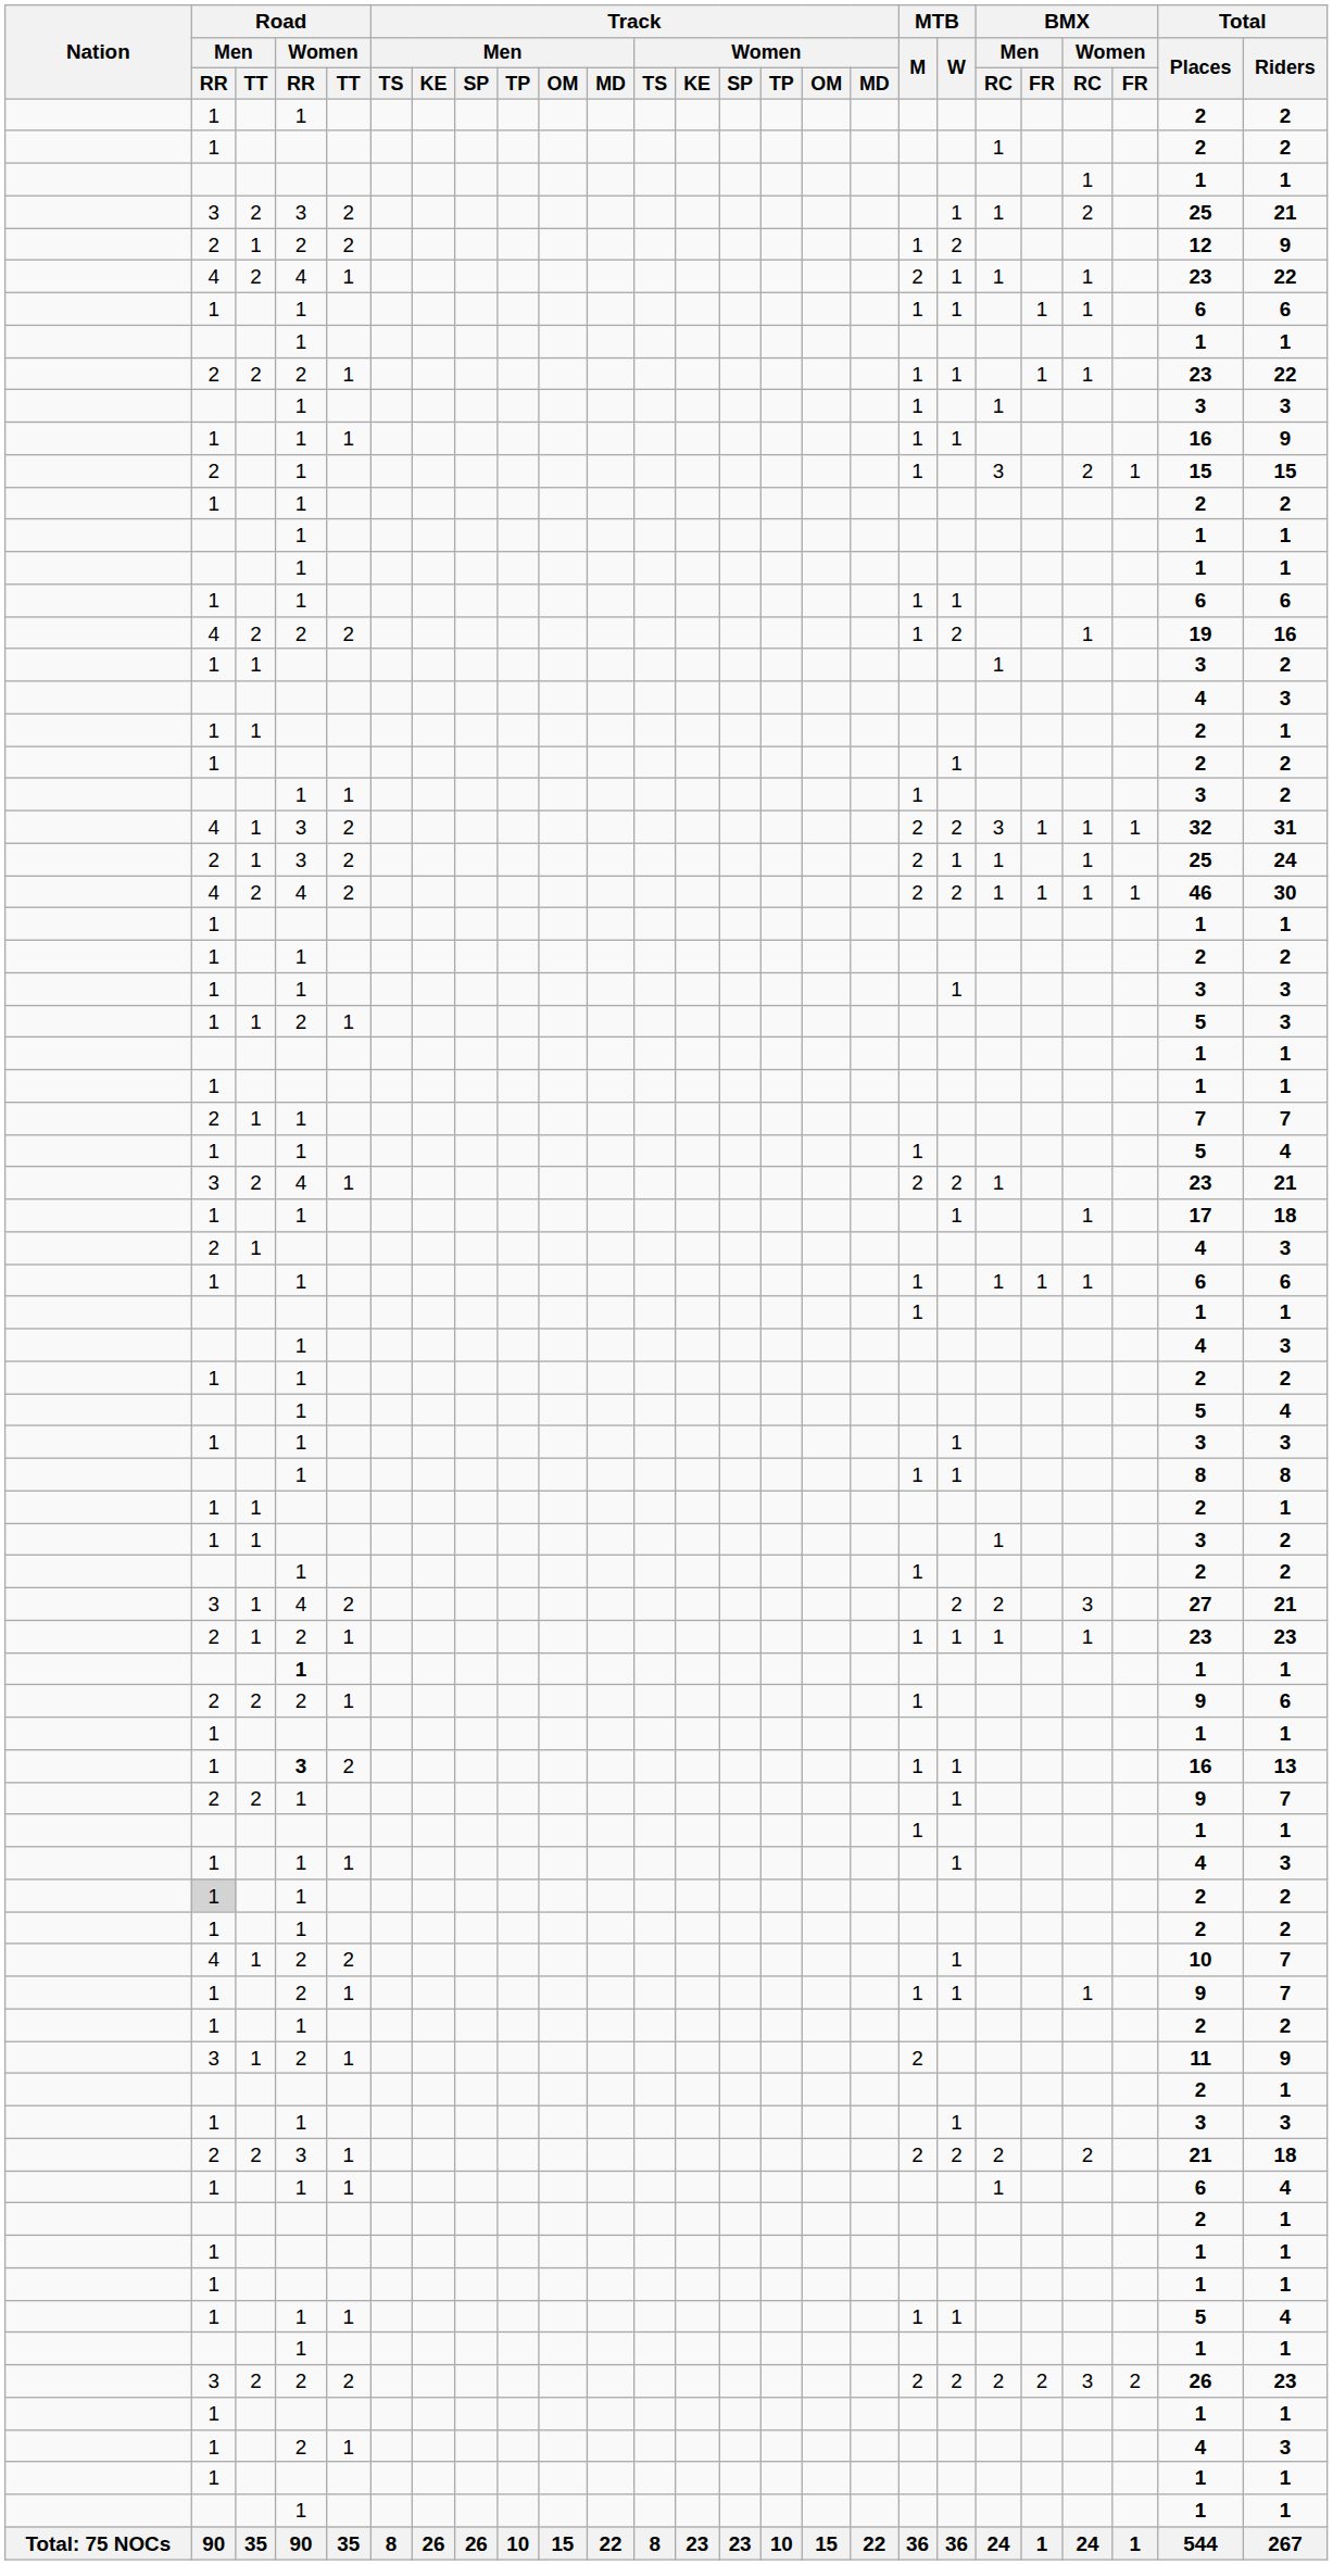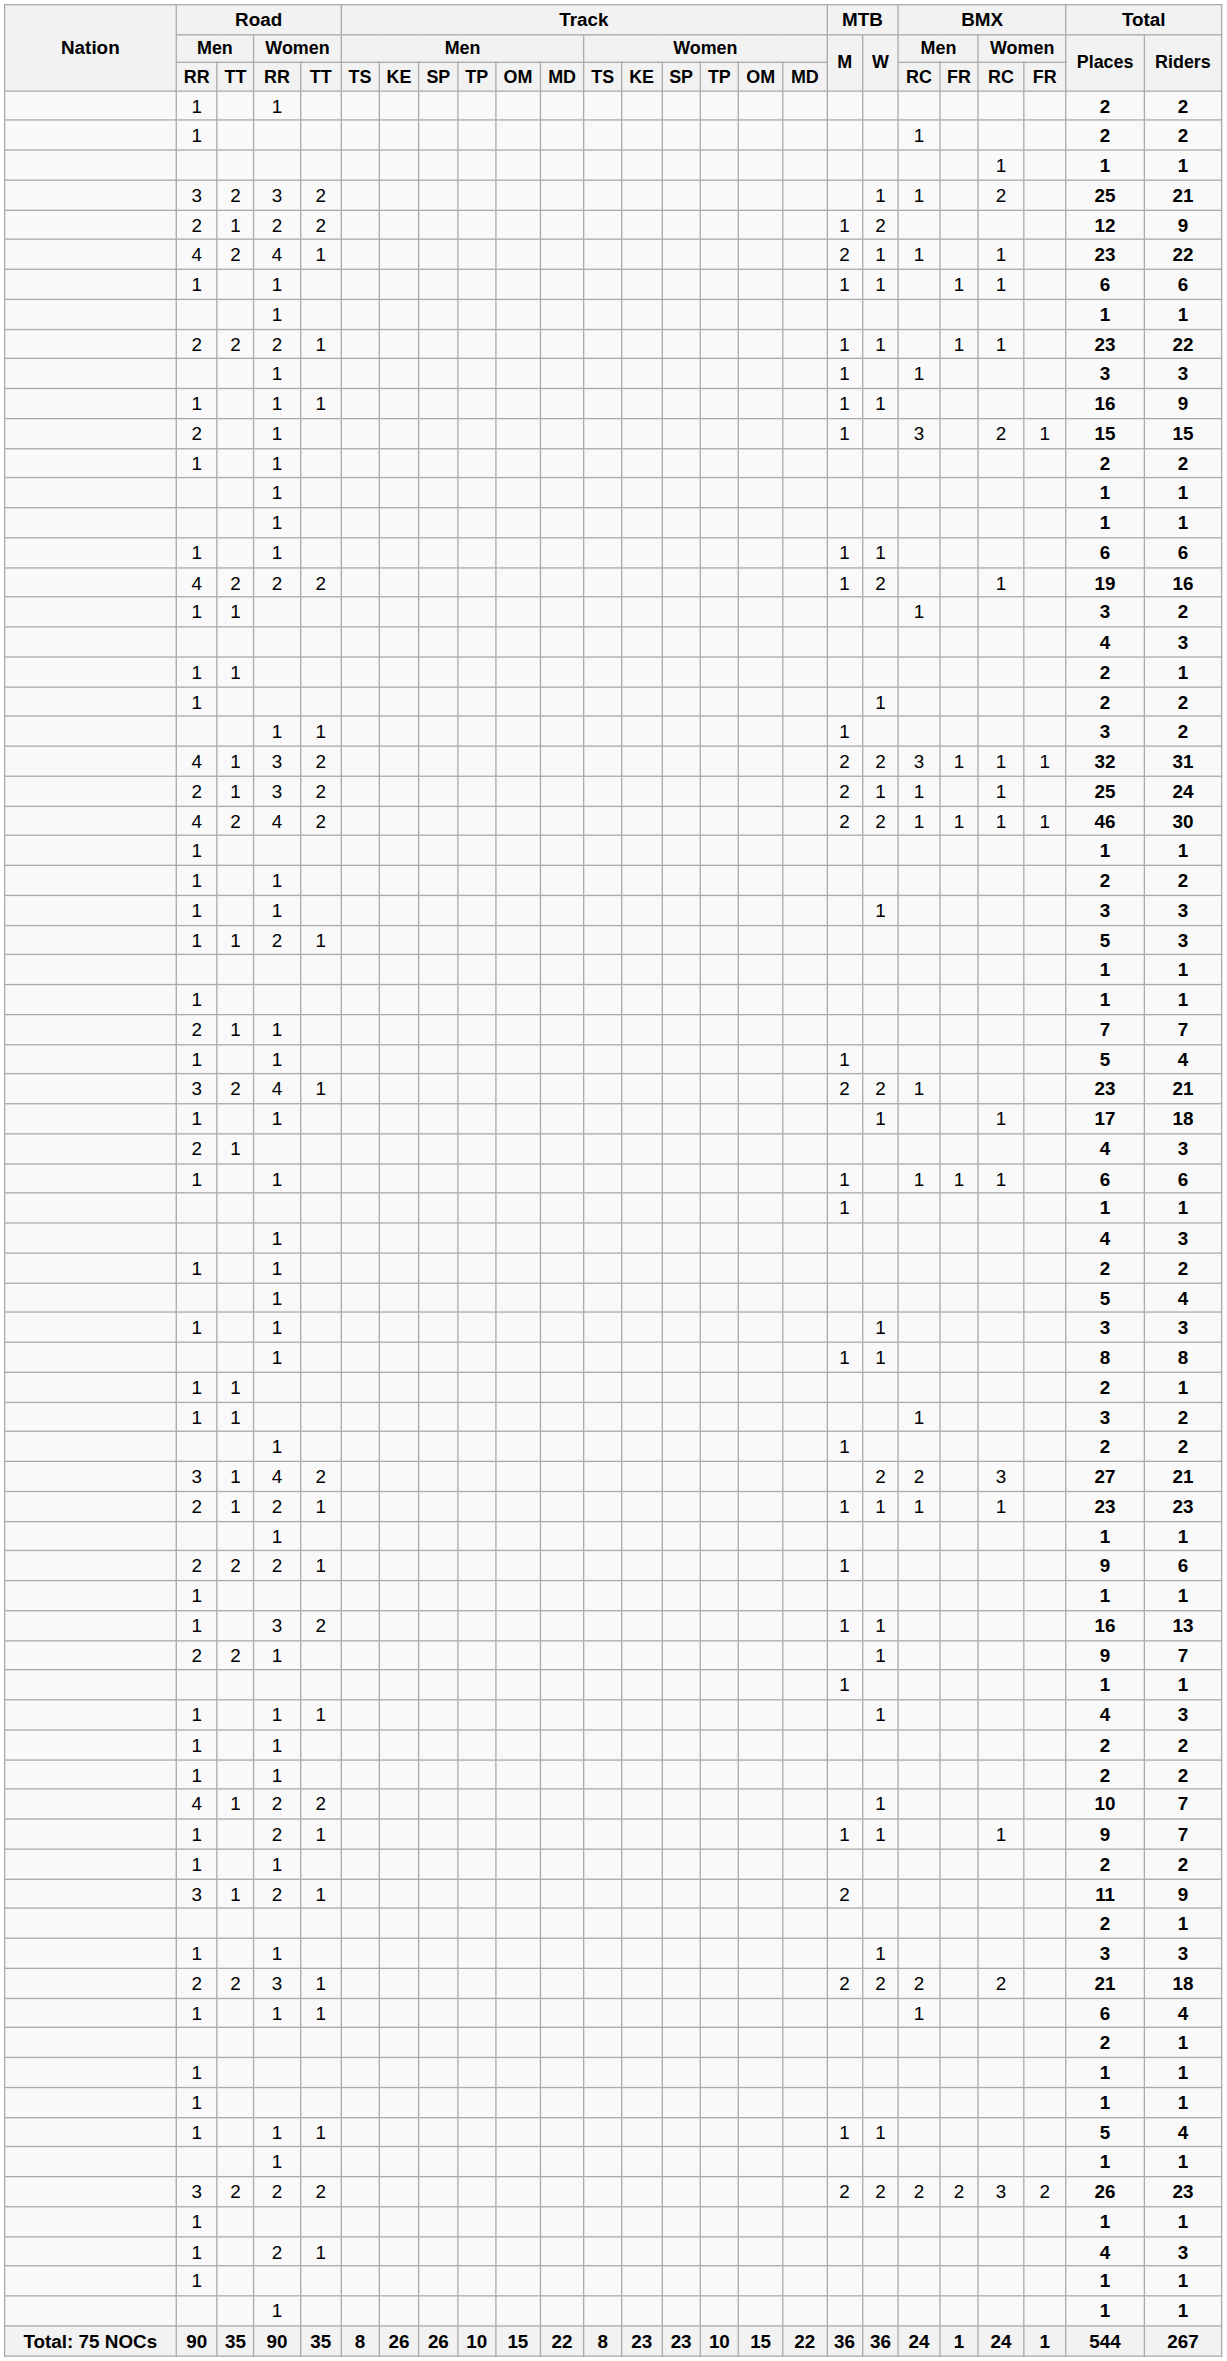row 52 | Road / Women / RR: bold -> normal
row 55 | Road / Women / RR: bold -> normal
row 59 | Road / Men / RR: lightgrey background -> no background
